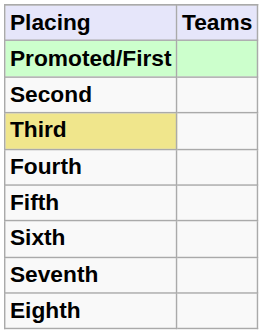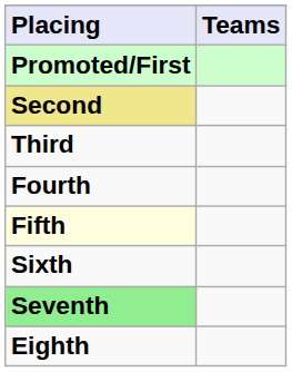Second | Placing: no background -> khaki background
Third | Placing: khaki background -> no background
Fifth | Placing: no background -> lightyellow background
Seventh | Placing: no background -> lightgreen background
